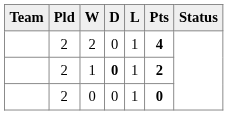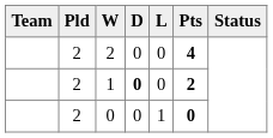row 2 | L: 1 -> 0
row 3 | L: 1 -> 0
